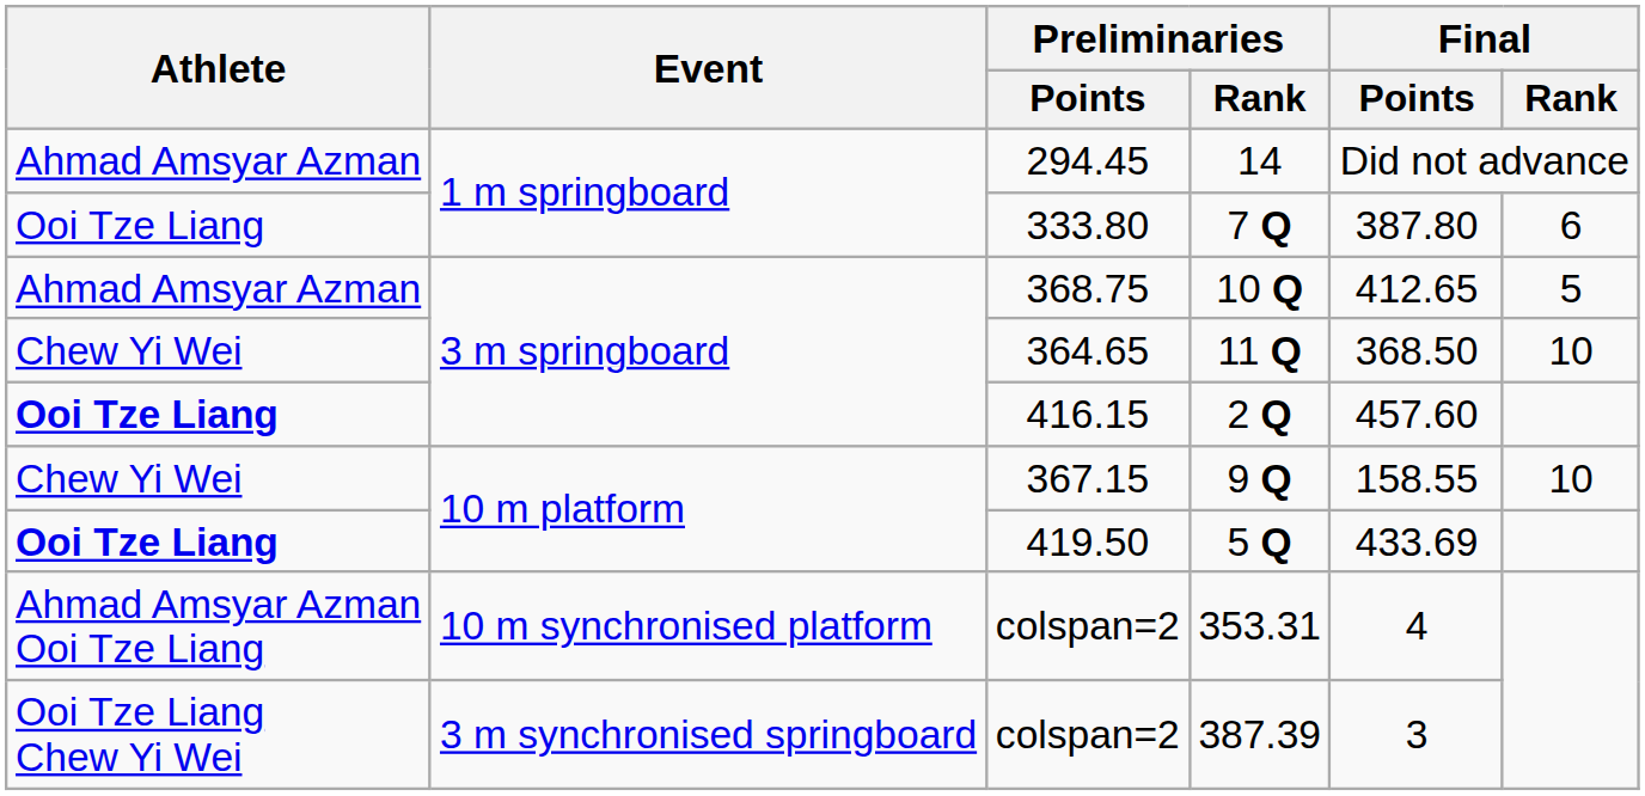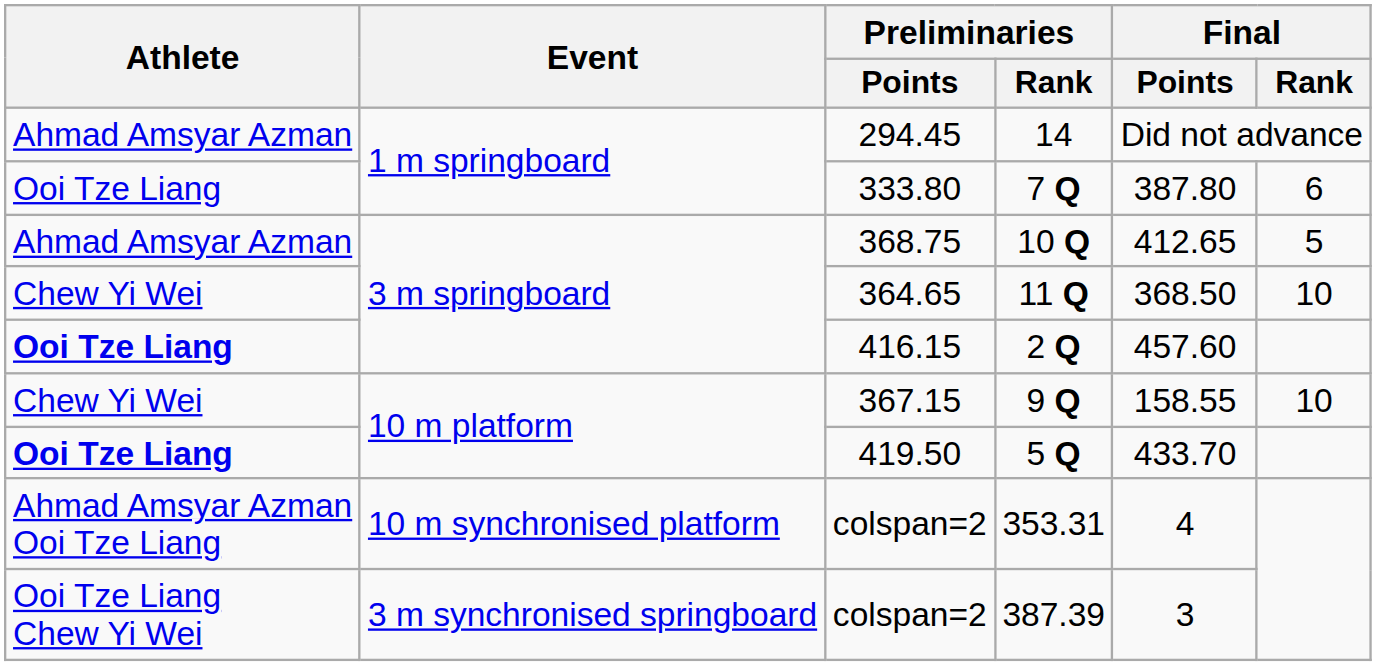5 Q | Final / Points: 433.69 -> 433.70
